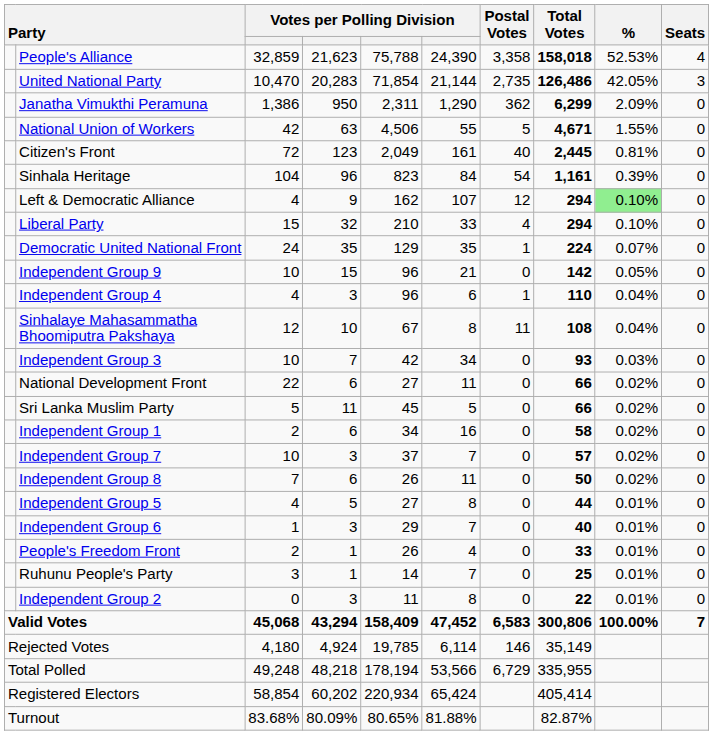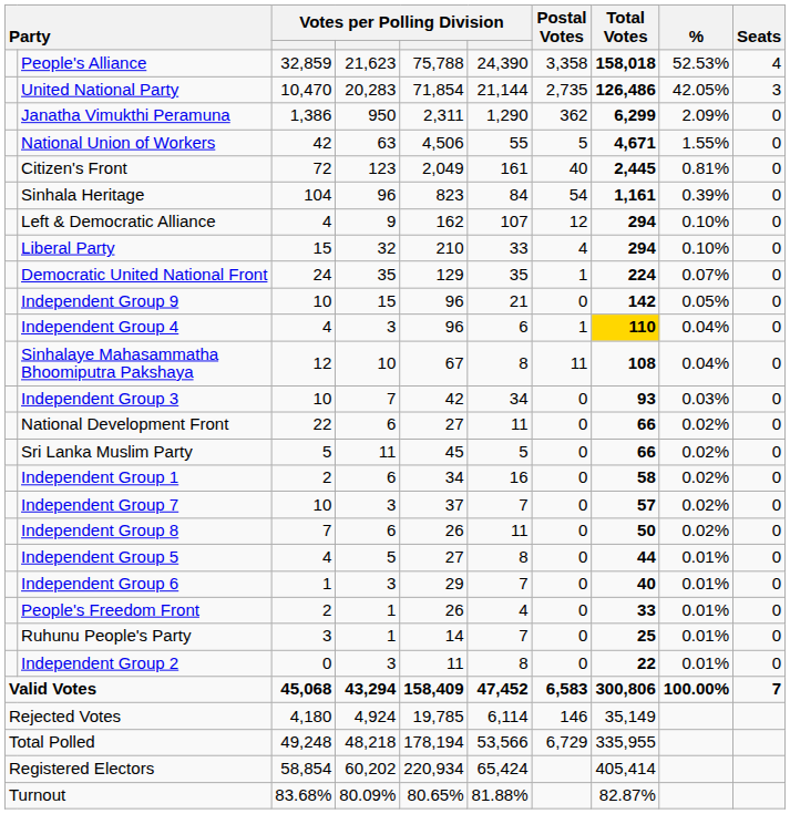Left & Democratic Alliance | %: lightgreen background -> no background
Independent Group 4 | Total Votes: no background -> gold background
